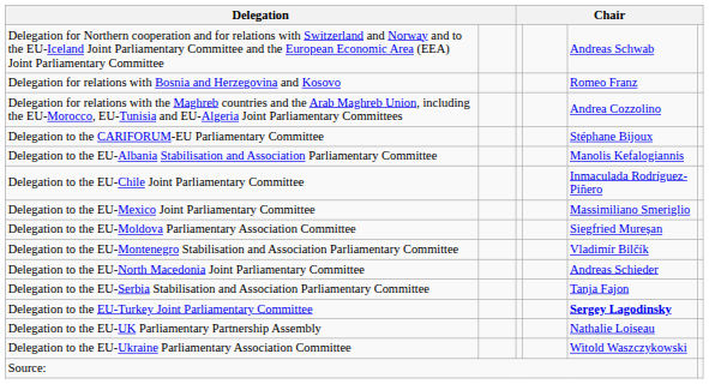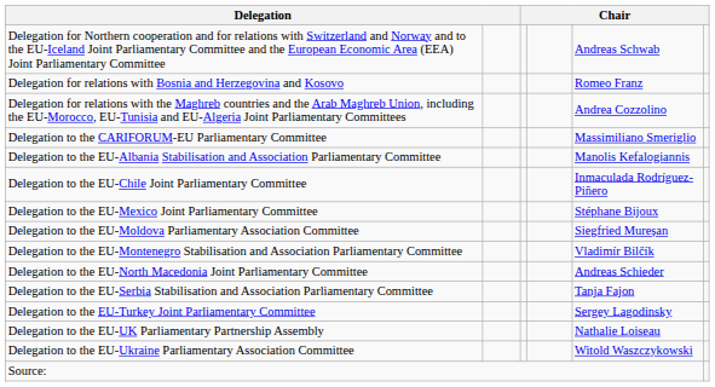Delegation to the CARIFORUM-EU Parliamentary Committee | column 5: Stéphane Bijoux -> Massimiliano Smeriglio
Delegation to the EU-Mexico Joint Parliamentary Committee | column 5: Massimiliano Smeriglio -> Stéphane Bijoux
Delegation to the EU-Turkey Joint Parliamentary Committee | column 5: bold -> normal
